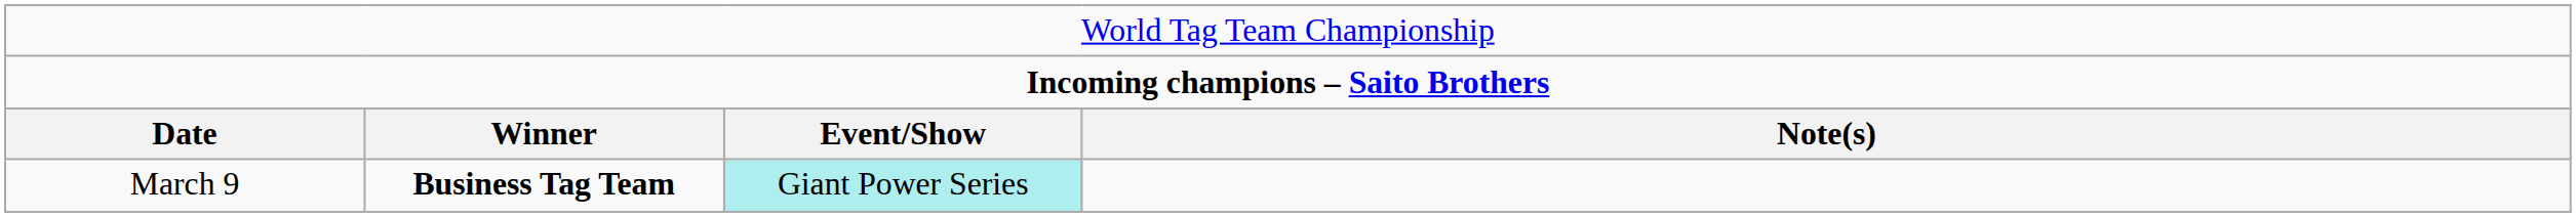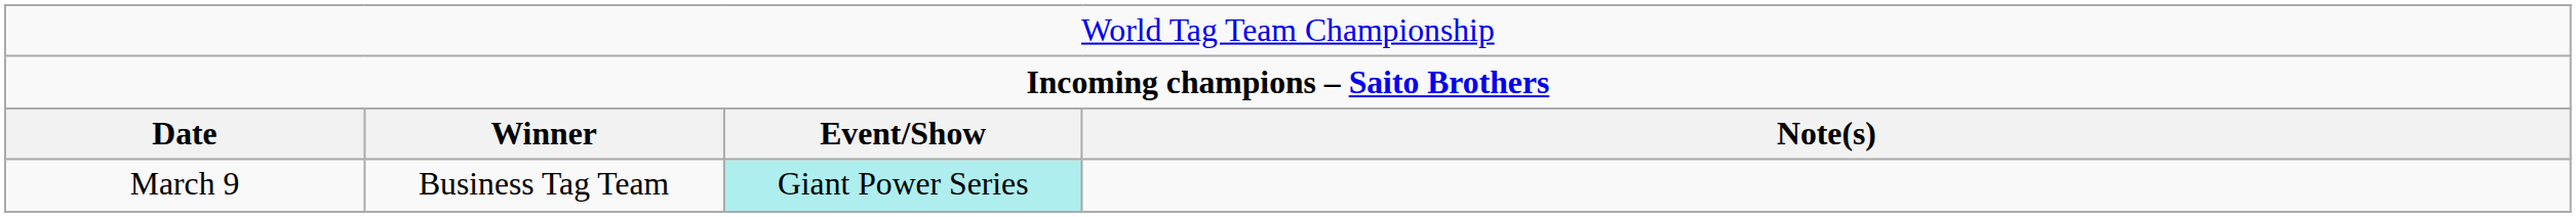March 9 | column 2: bold -> normal
